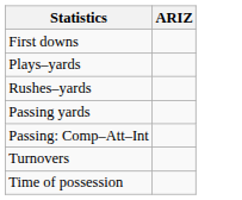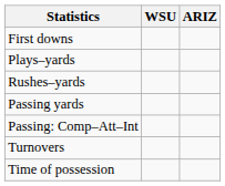+ column: WSU
